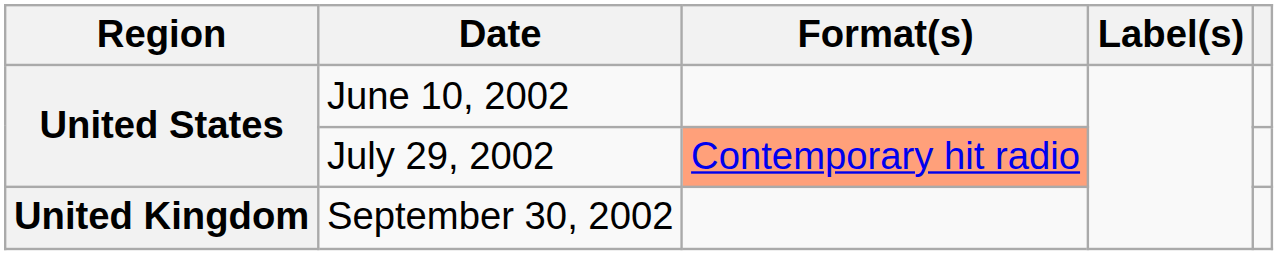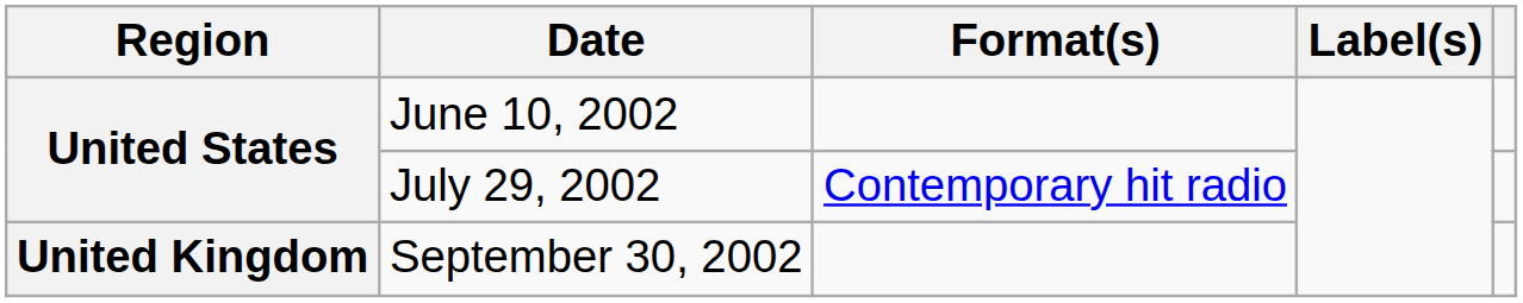July 29, 2002 | Format(s): lightsalmon background -> no background
